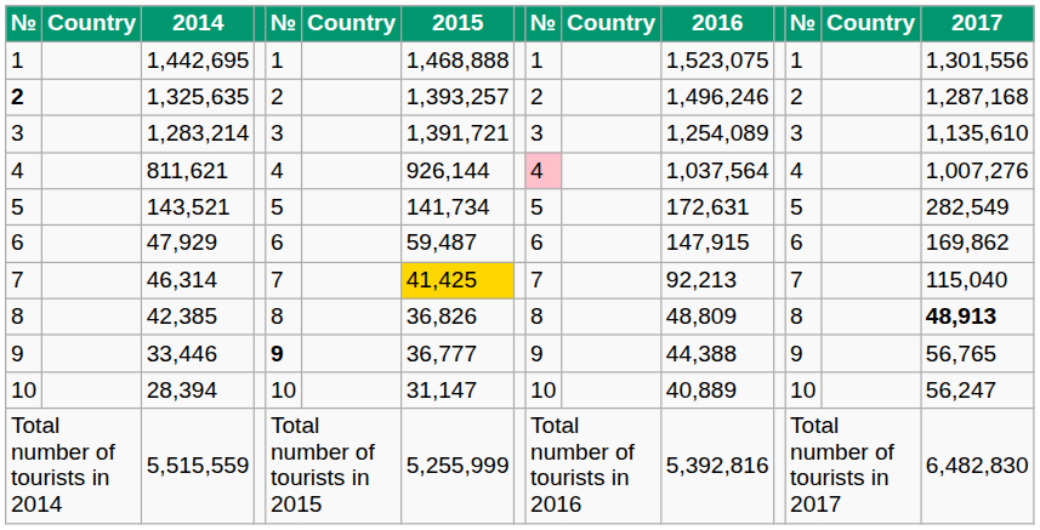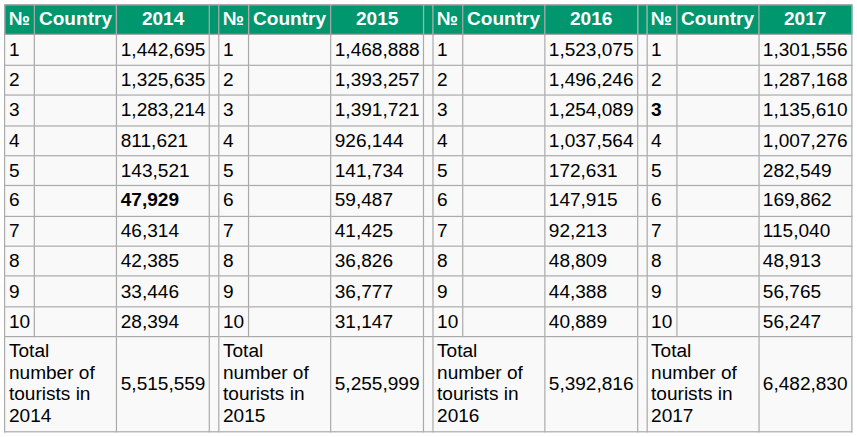row 3 | column 1: bold -> normal
row 4 | column 13: normal -> bold
row 5 | column 9: pink background -> no background
row 7 | 2014: normal -> bold
row 8 | 2015: gold background -> no background
row 9 | 2017: bold -> normal
row 10 | column 5: bold -> normal
